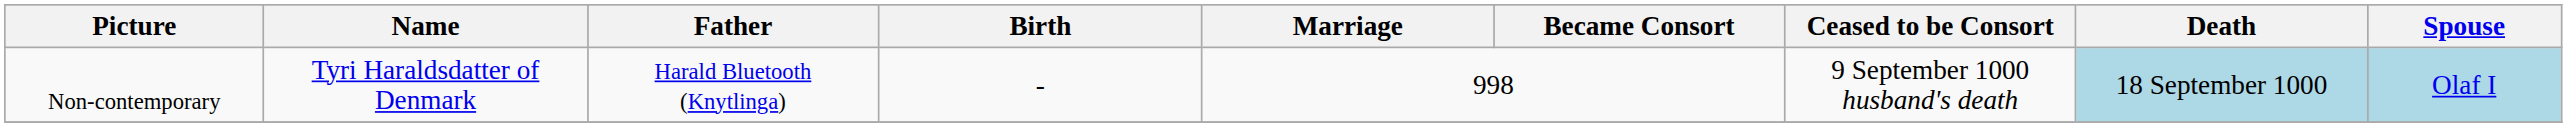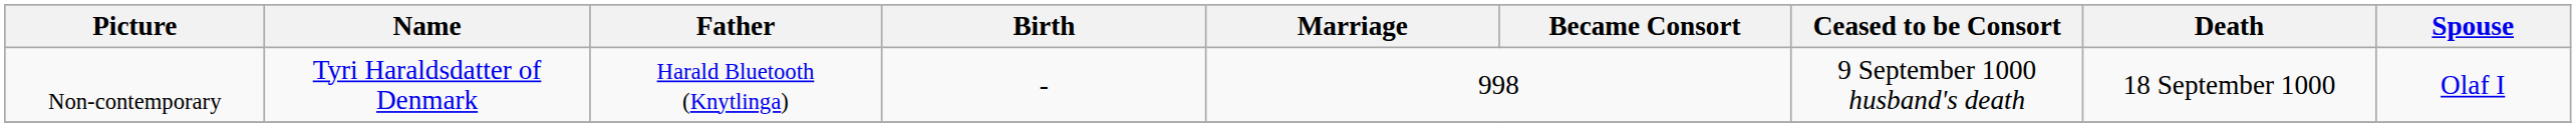Non-contemporary | Death: lightblue background -> no background
Non-contemporary | Spouse: lightblue background -> no background
